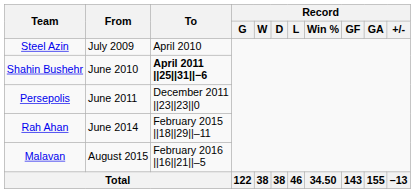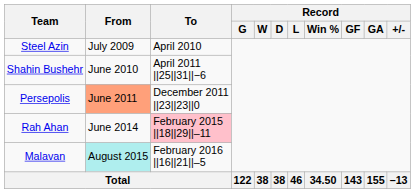Shahin Bushehr | To: bold -> normal
Persepolis | From: no background -> lightsalmon background
Rah Ahan | To: no background -> pink background
Malavan | From: no background -> paleturquoise background
